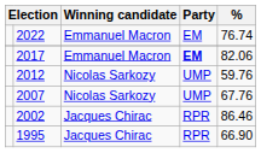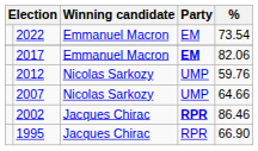2022 | %: 76.74 -> 73.54
2007 | %: 67.76 -> 64.66
2002 | Party: normal -> bold
